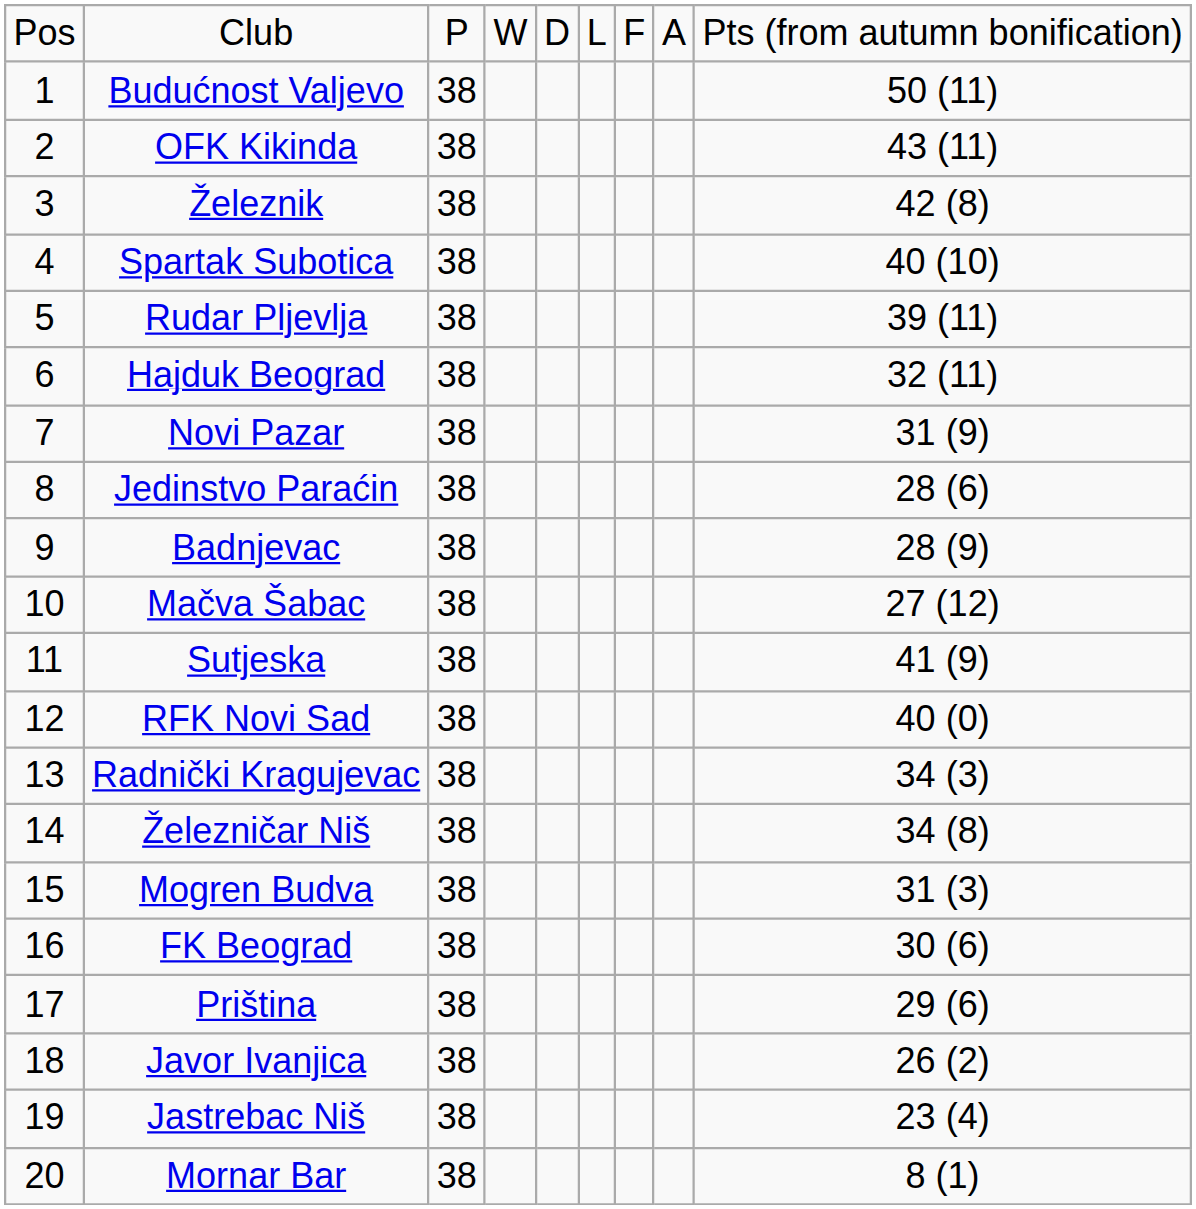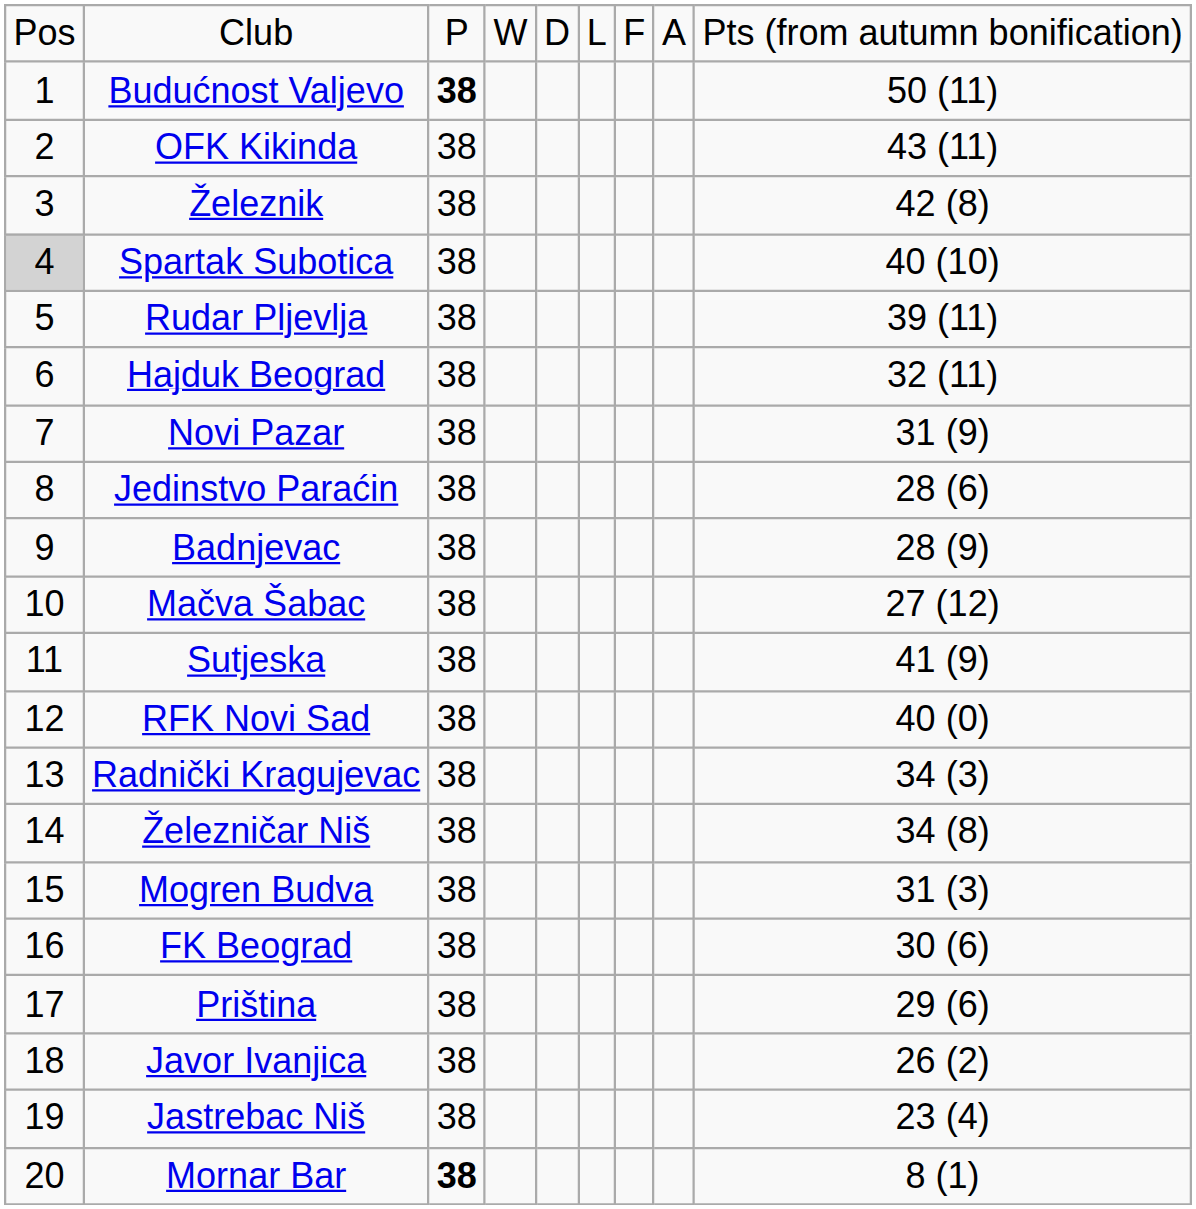Budućnost Valjevo | column 3: normal -> bold
Spartak Subotica | column 1: no background -> lightgrey background
Mornar Bar | column 3: normal -> bold
